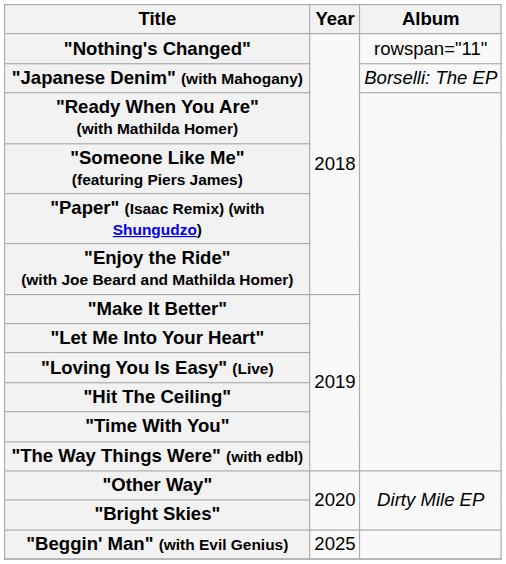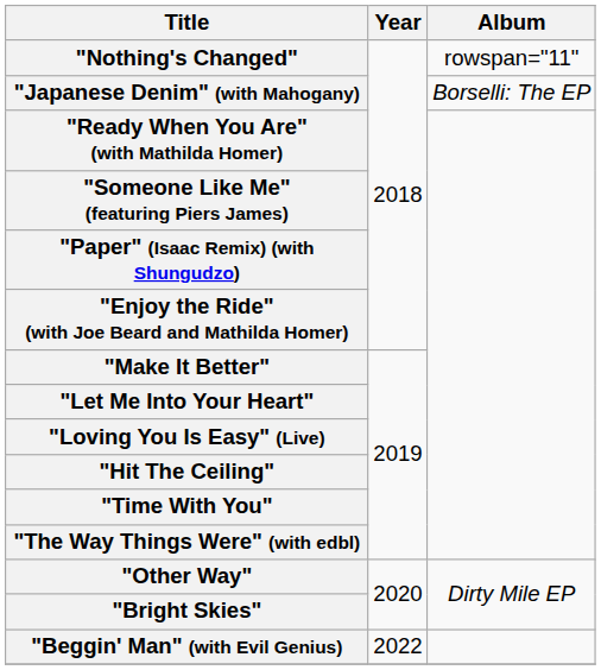"Beggin' Man" (with Evil Genius) | Year: 2025 -> 2022
